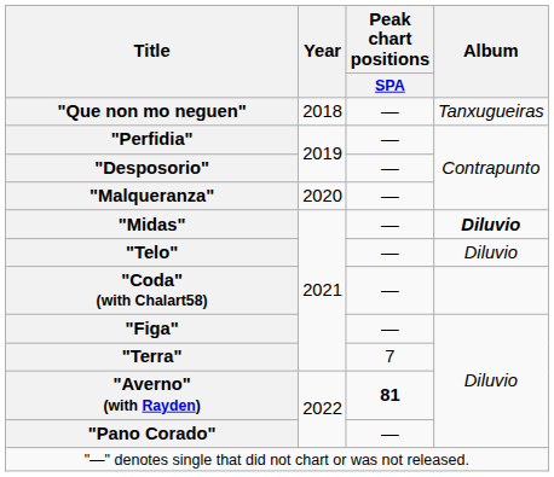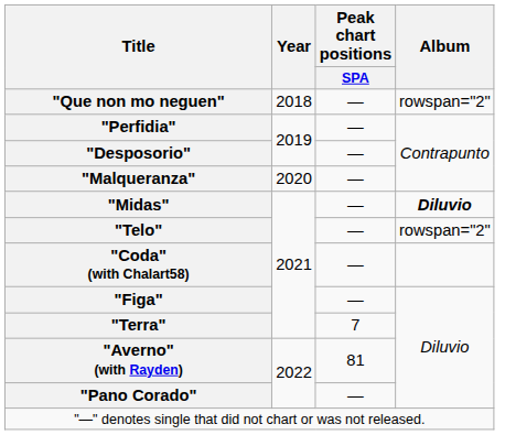"Que non mo neguen" | Album: Tanxugueiras -> rowspan="2"
"Telo" | Album: Diluvio -> rowspan="2"
"Averno" (with Rayden) | Peak chart positions / SPA: bold -> normal
